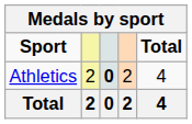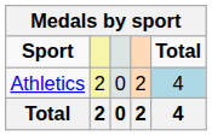Athletics | column 3: bold -> normal
Athletics | Total: no background -> lightblue background
